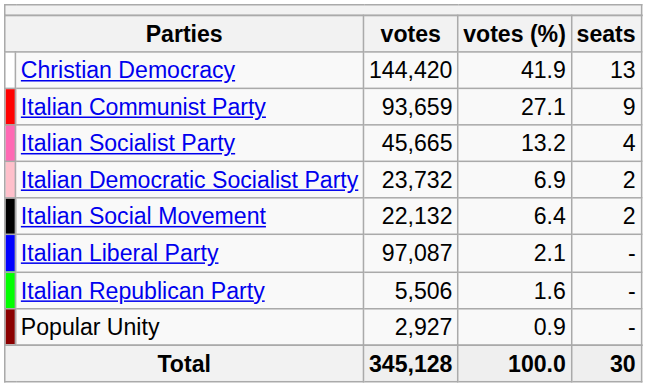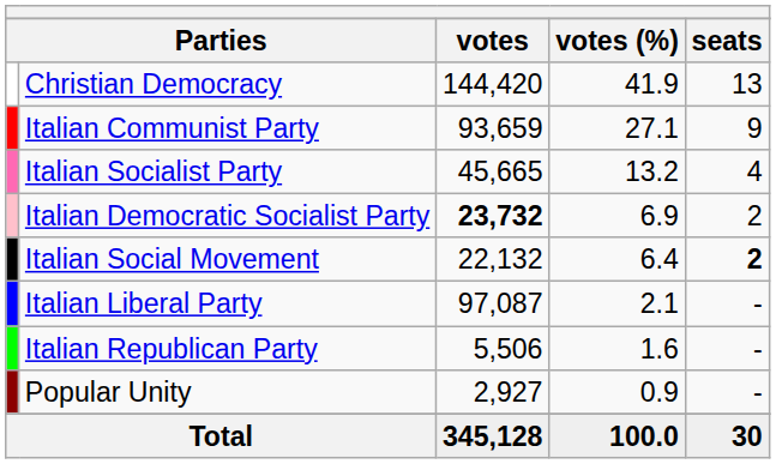Italian Democratic Socialist Party | votes: normal -> bold
Italian Social Movement | seats: normal -> bold
